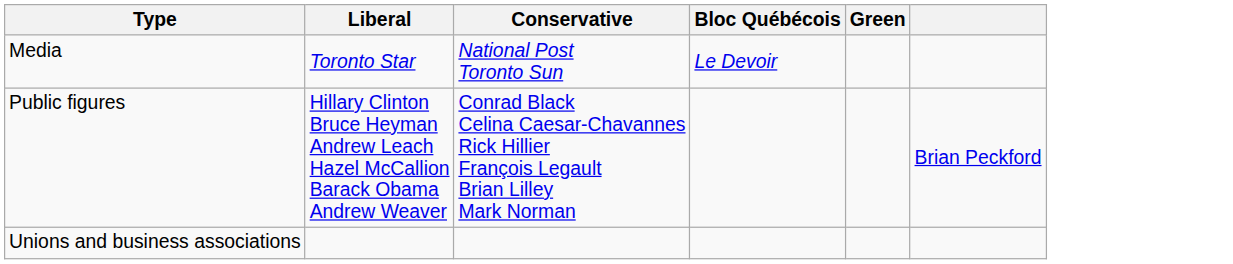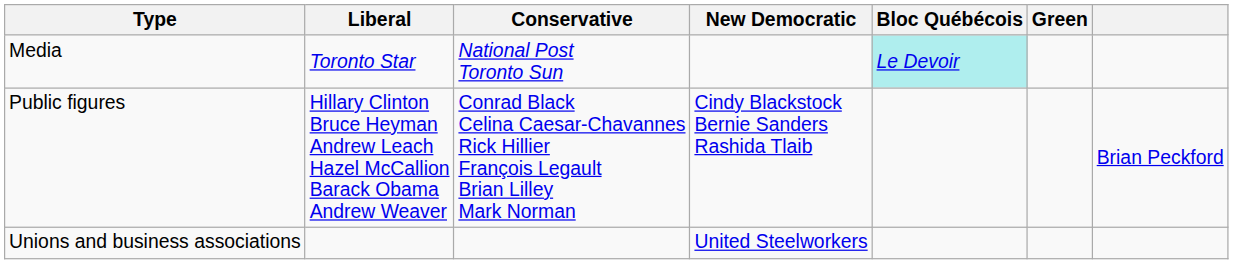+ column: New Democratic | Cindy Blackstock Bernie Sanders Rashida Tlaib | United Steelworkers
Media | Bloc Québécois: no background -> paleturquoise background
